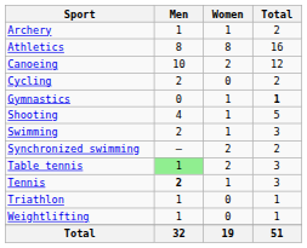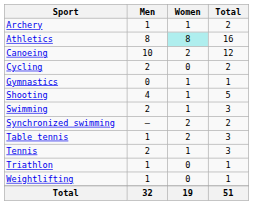Athletics | Women: no background -> paleturquoise background
Gymnastics | Total: bold -> normal
Table tennis | Men: lightgreen background -> no background
Tennis | Men: bold -> normal
